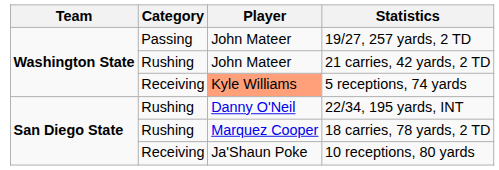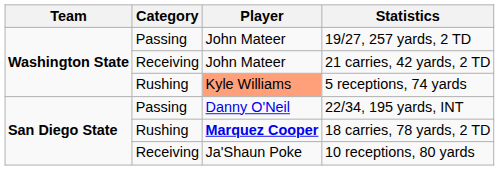21 carries, 42 yards, 2 TD | Category: Rushing -> Receiving
5 receptions, 74 yards | Category: Receiving -> Rushing
22/34, 195 yards, INT | Category: Rushing -> Passing
18 carries, 78 yards, 2 TD | Player: normal -> bold
